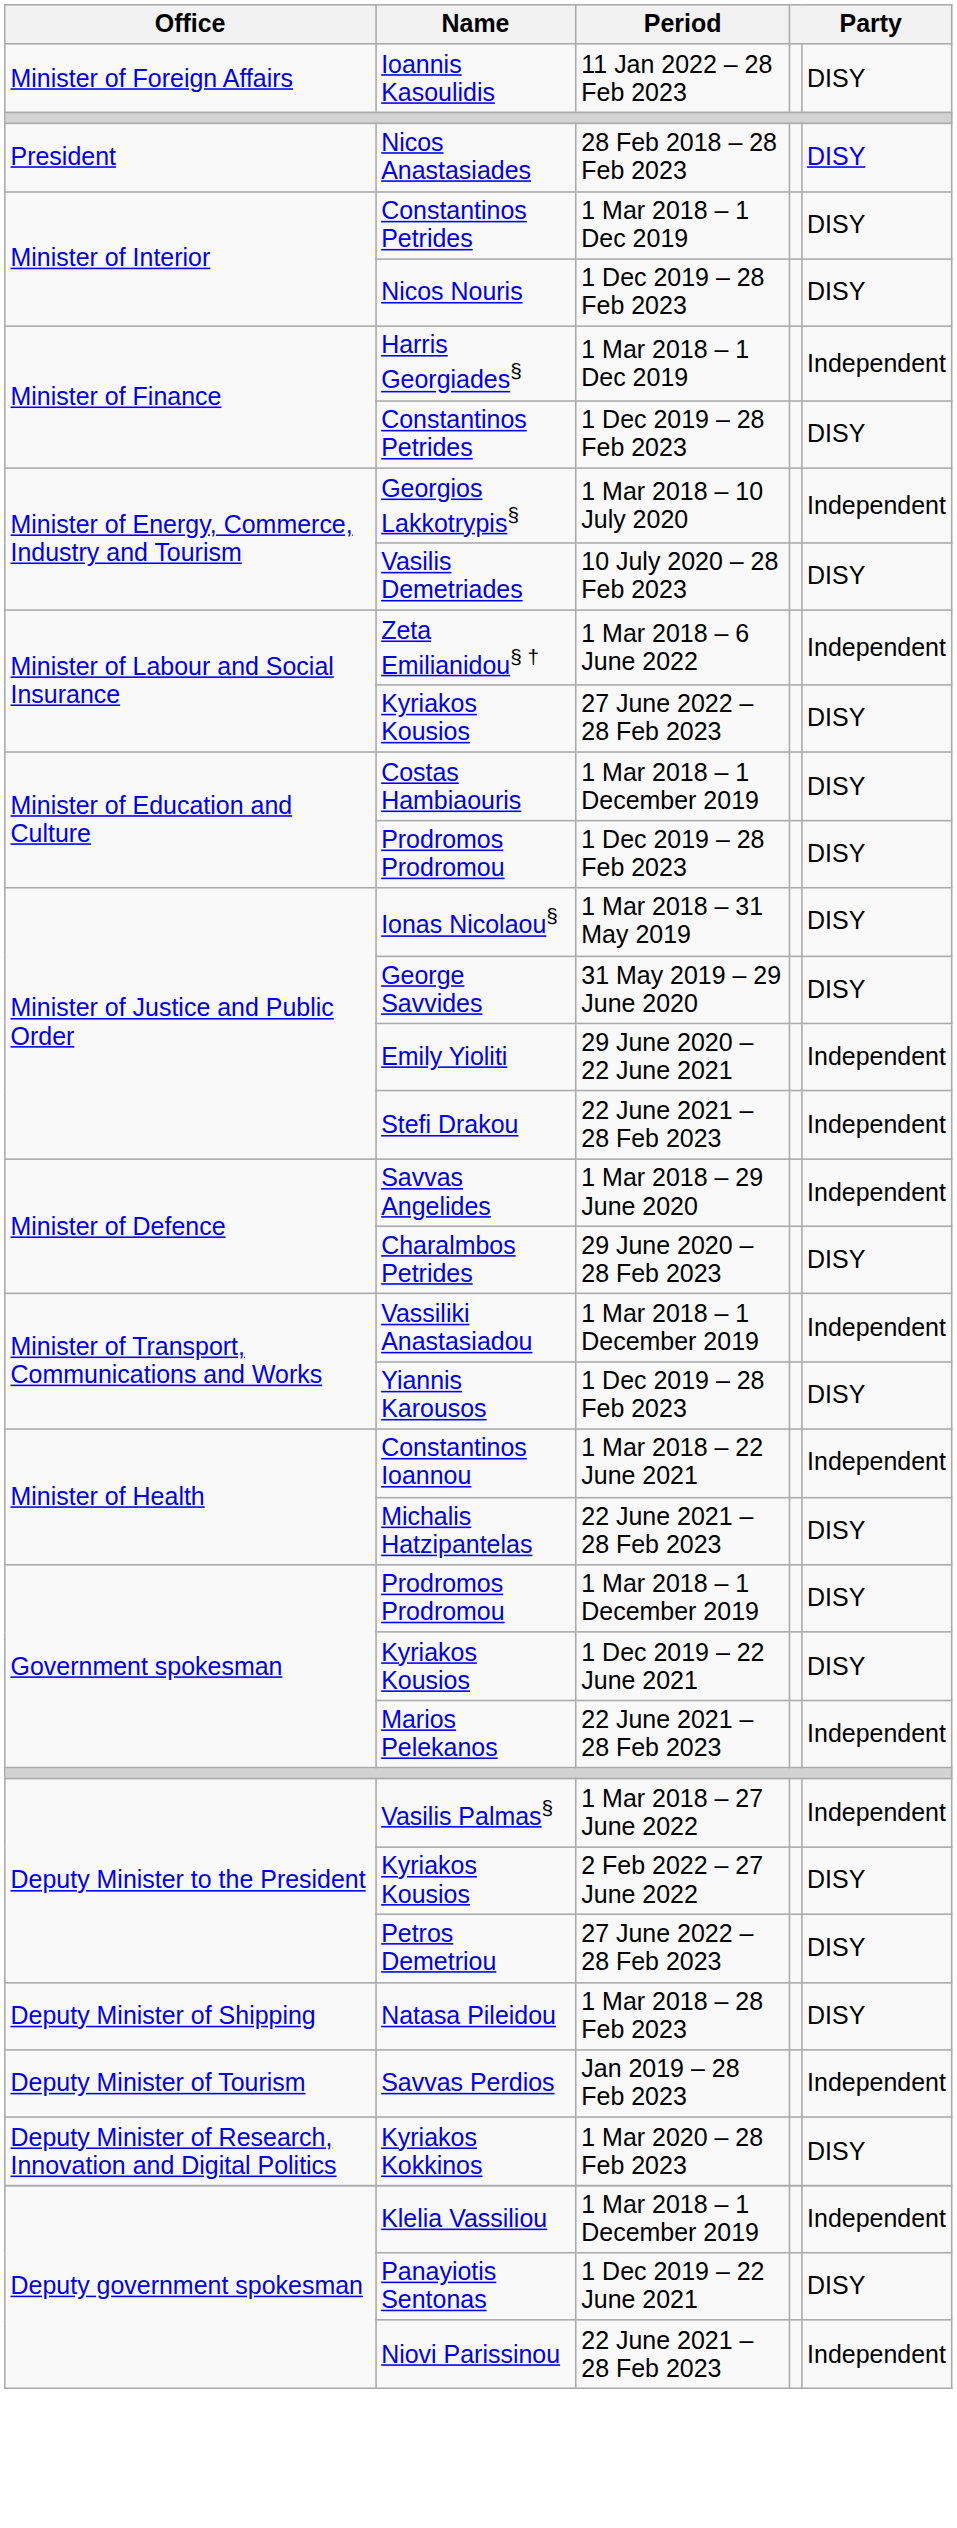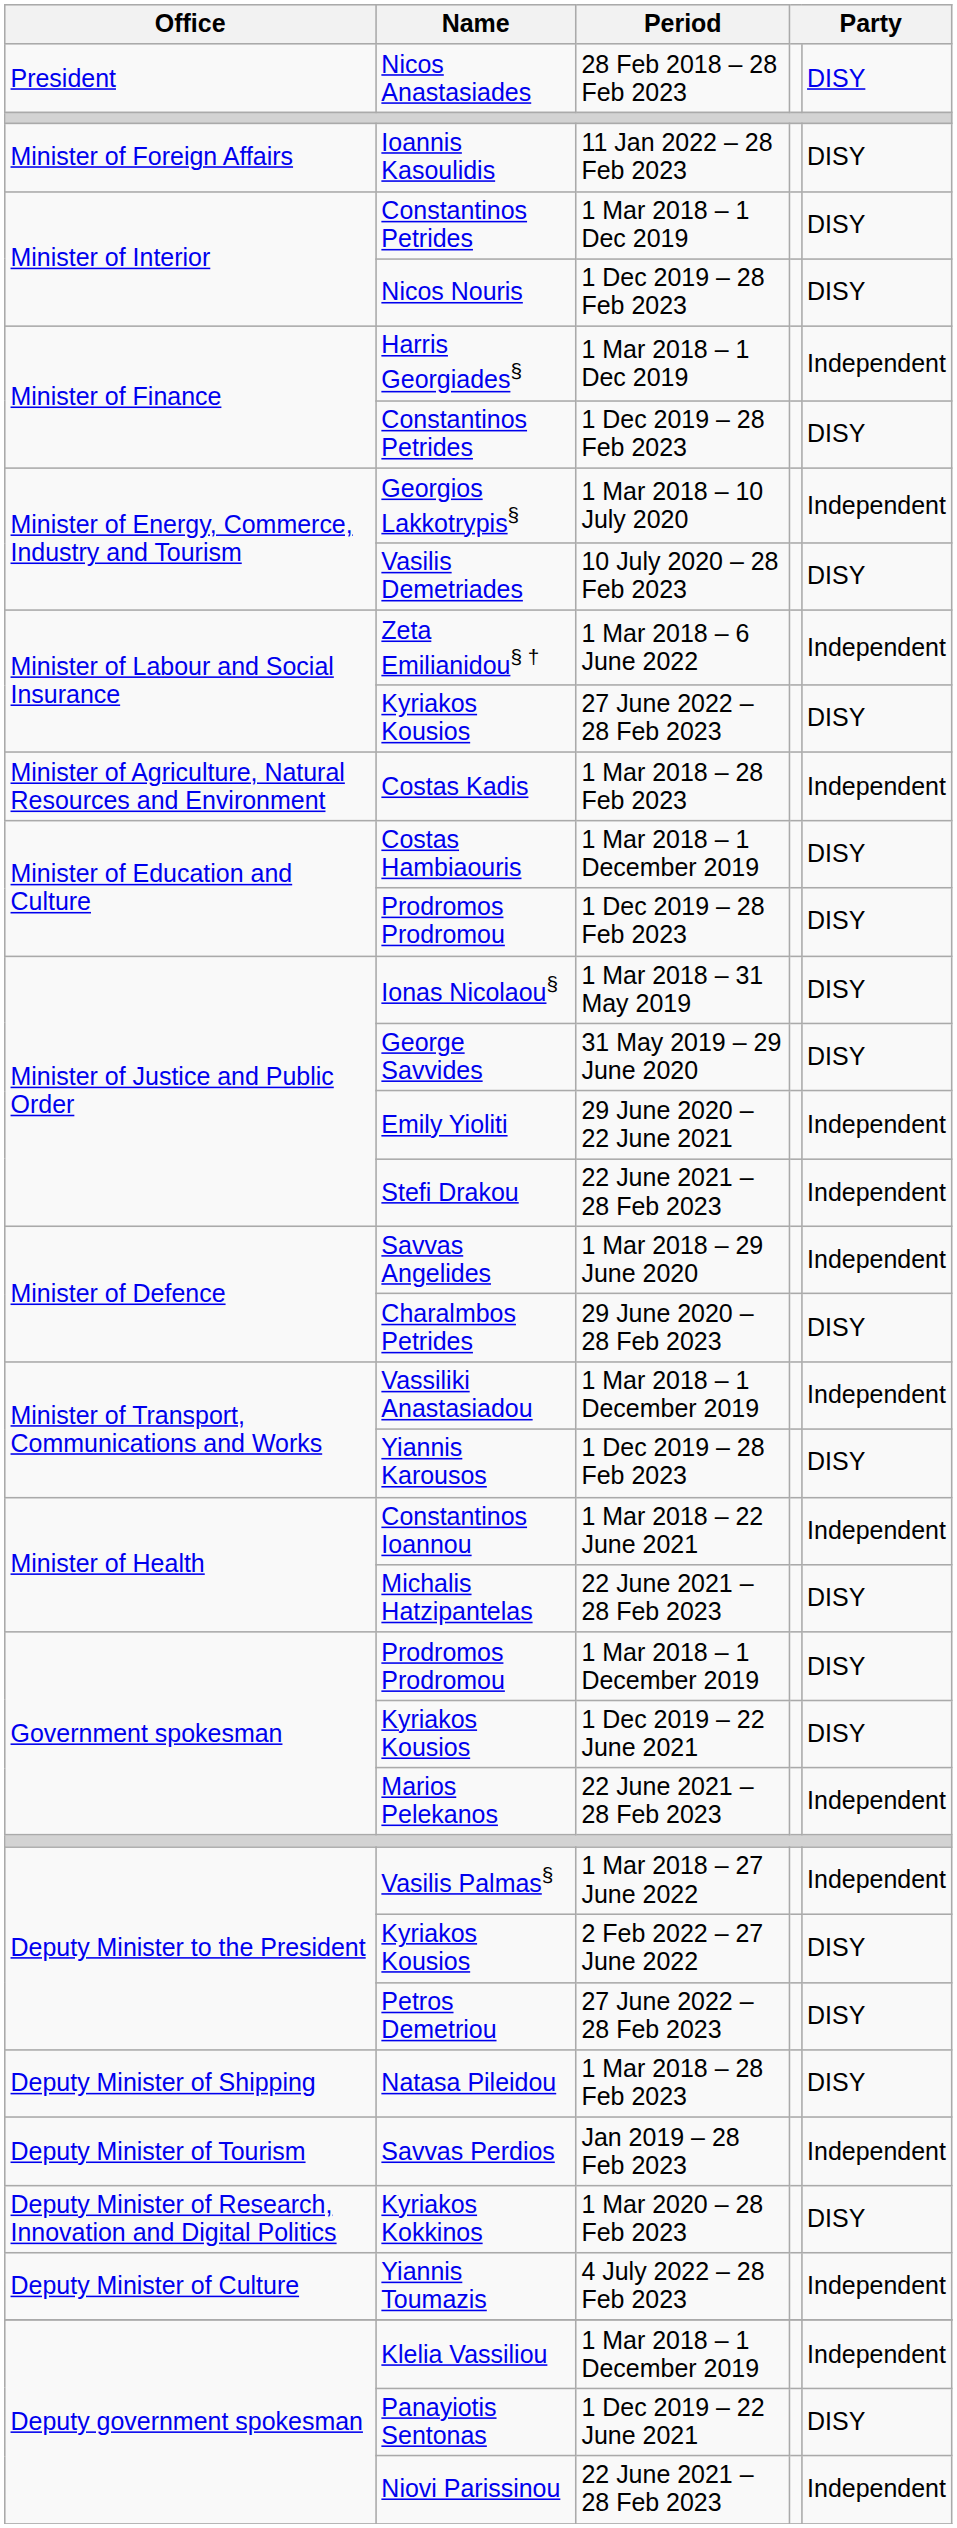rows swapped: Nicos Anastasiades <-> Ioannis Kasoulidis
+ row: Minister of Agriculture, Natural Resources and Environment | Costas Kadis | 1 Mar 2018 – 28 Feb 2023 | Independent
+ row: Deputy Minister of Culture | Yiannis Toumazis | 4 July 2022 – 28 Feb 2023 | Independent
